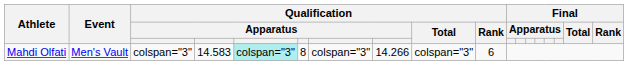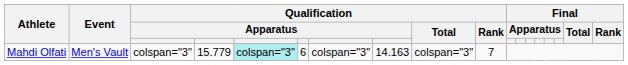Mahdi Olfati | column 4: 14.583 -> 15.779
Mahdi Olfati | column 6: 8 -> 6
Mahdi Olfati | column 8: 14.266 -> 14.163
Mahdi Olfati | Qualification / Rank: 6 -> 7
